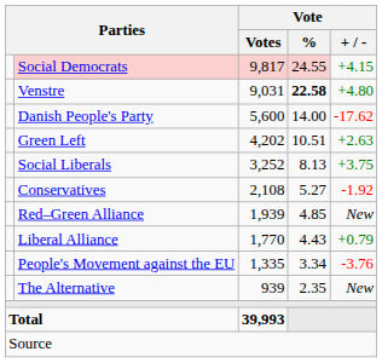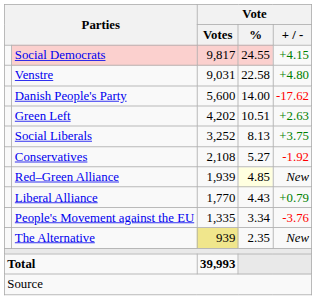Venstre | Vote / %: bold -> normal
Red–Green Alliance | Vote / %: no background -> lightyellow background
The Alternative | Vote / Votes: no background -> khaki background
